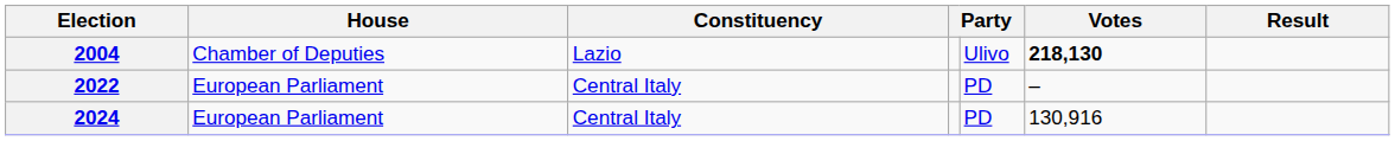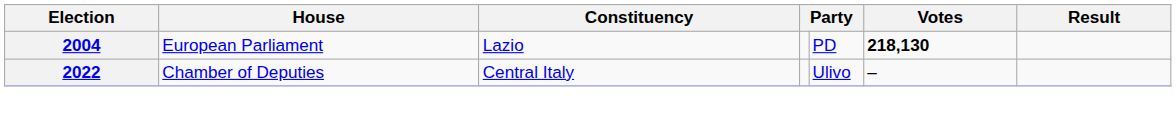2004 | House: Chamber of Deputies -> European Parliament
2004 | column 5: Ulivo -> PD
2022 | House: European Parliament -> Chamber of Deputies
2022 | column 5: PD -> Ulivo
- row: 2024 | European Parliament | Central Italy | PD | 130,916
